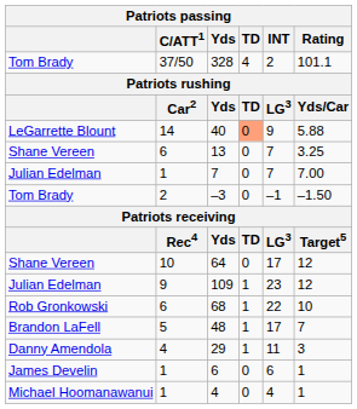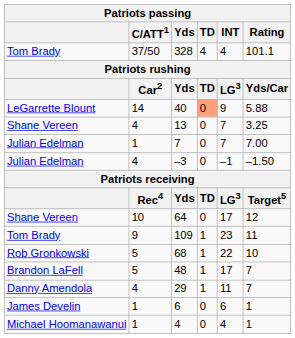328 | INT: 2 -> 4
13 | C/ATT1: 6 -> 4
–3 | column 1: Tom Brady -> Julian Edelman
–3 | C/ATT1: 2 -> 4
109 | column 1: Julian Edelman -> Tom Brady
109 | Rating: 12 -> 11
68 | C/ATT1: 6 -> 5
29 | Rating: 3 -> 7
